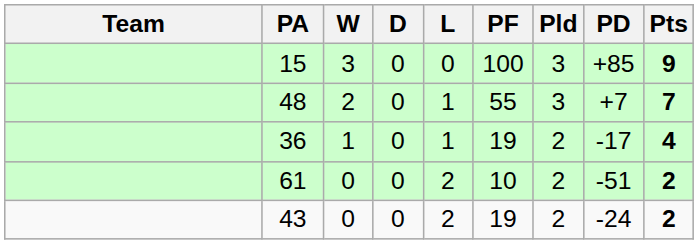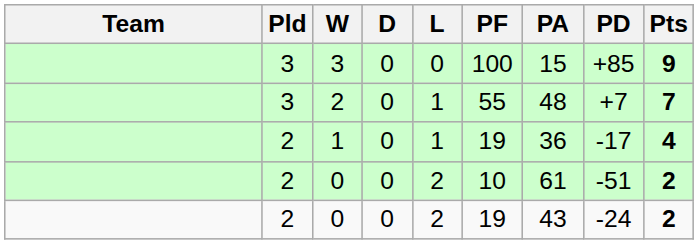columns swapped: Pld <-> PA
